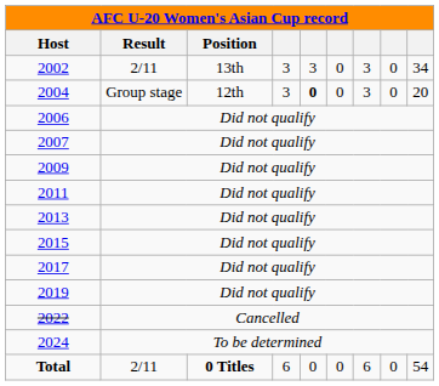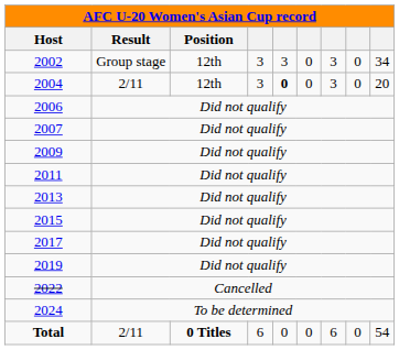2002 | Result: 2/11 -> Group stage
2002 | Position: 13th -> 12th
2004 | Result: Group stage -> 2/11
